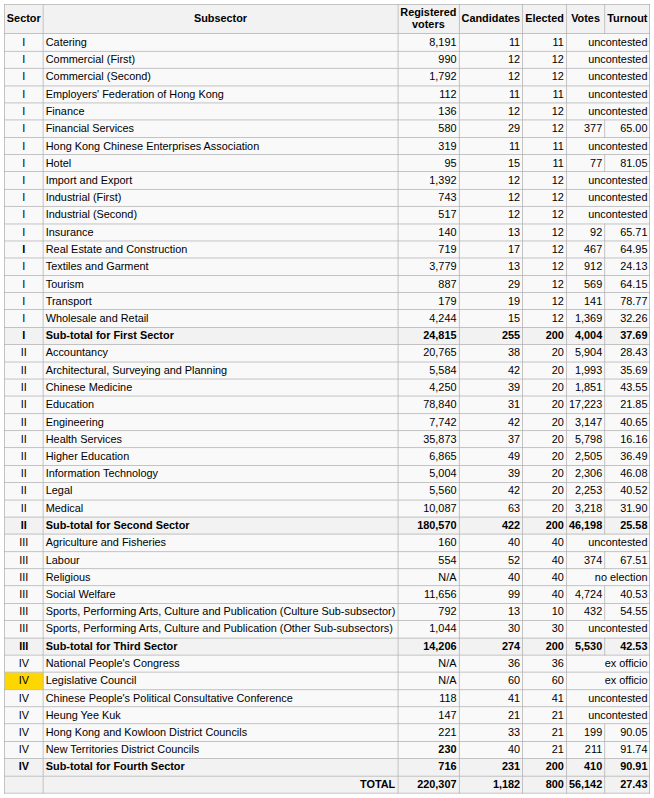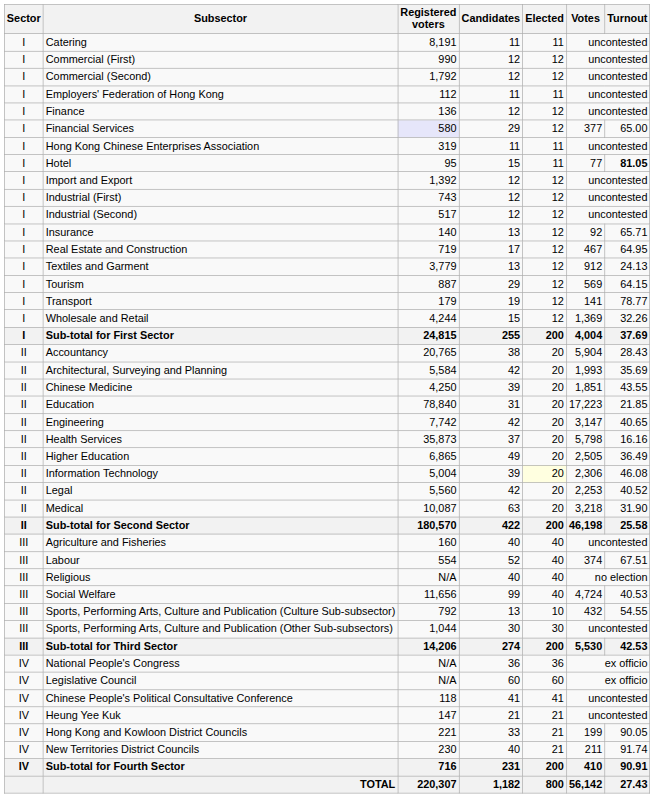Financial Services | Registered voters: no background -> lavender background
Hotel | Turnout: normal -> bold
Real Estate and Construction | Sector: bold -> normal
Information Technology | Elected: no background -> lightyellow background
Legislative Council | Sector: gold background -> no background
New Territories District Councils | Registered voters: bold -> normal
